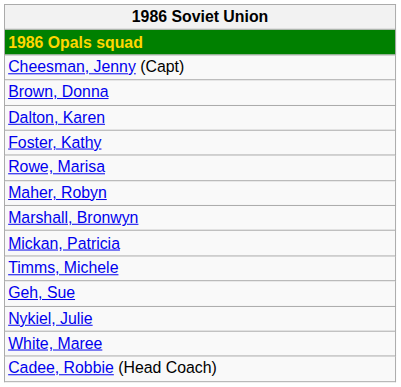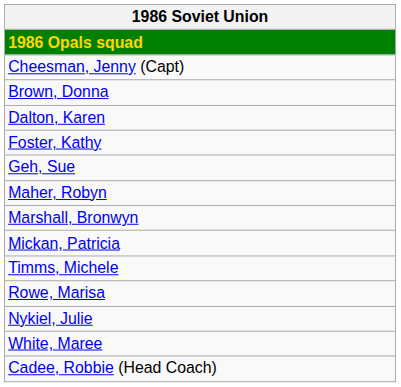row 7 | column 1: Rowe, Marisa -> Geh, Sue
row 12 | column 1: Geh, Sue -> Rowe, Marisa
